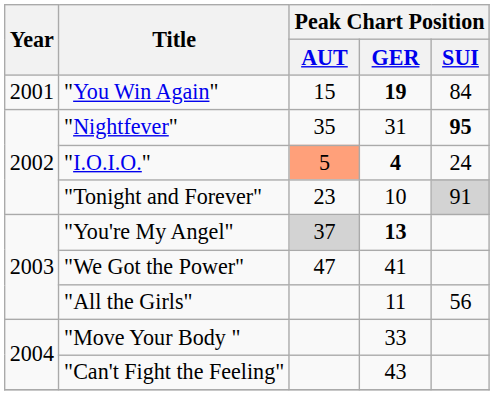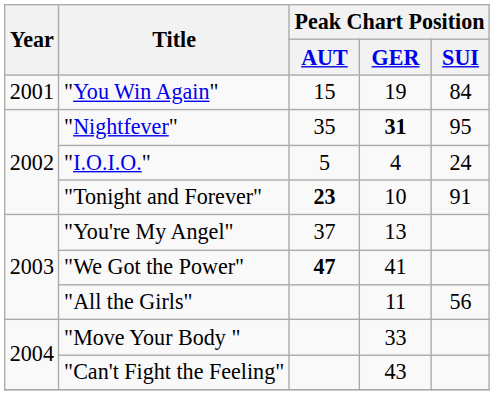"You Win Again" | Peak Chart Position / GER: bold -> normal
"Nightfever" | Peak Chart Position / GER: normal -> bold
"Nightfever" | Peak Chart Position / SUI: bold -> normal
"I.O.I.O." | Peak Chart Position / AUT: lightsalmon background -> no background
"I.O.I.O." | Peak Chart Position / GER: bold -> normal
"Tonight and Forever" | Peak Chart Position / AUT: normal -> bold
"Tonight and Forever" | Peak Chart Position / SUI: lightgrey background -> no background
"You're My Angel" | Peak Chart Position / AUT: lightgrey background -> no background
"You're My Angel" | Peak Chart Position / GER: bold -> normal
"We Got the Power" | Peak Chart Position / AUT: normal -> bold
